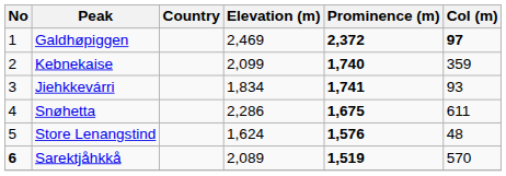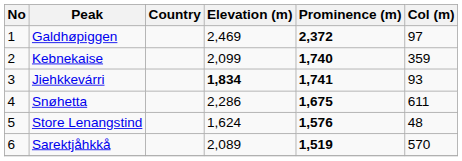Galdhøpiggen | Col (m): bold -> normal
Jiehkkevárri | Elevation (m): normal -> bold
Sarektjåhkkå | No: bold -> normal
